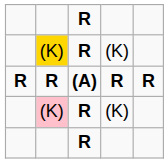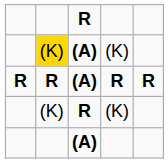row 2 | R: R -> (A)
row 4 | column 2: pink background -> no background
row 5 | R: R -> (A)
